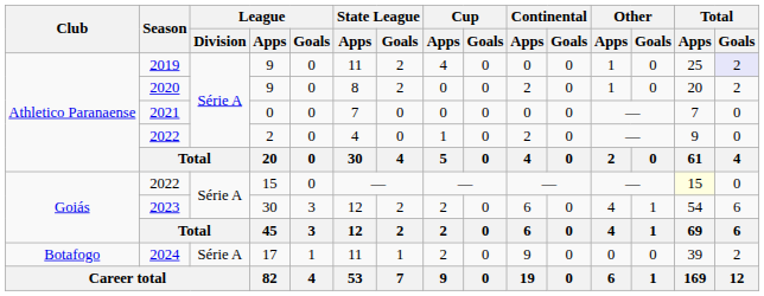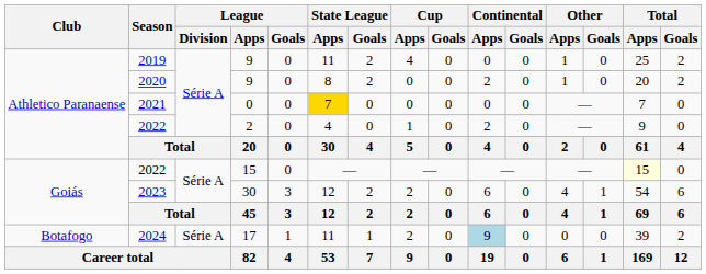2019 | Total / Goals: lavender background -> no background
2021 | State League / Apps: no background -> gold background
2024 | Continental / Apps: no background -> lightblue background
